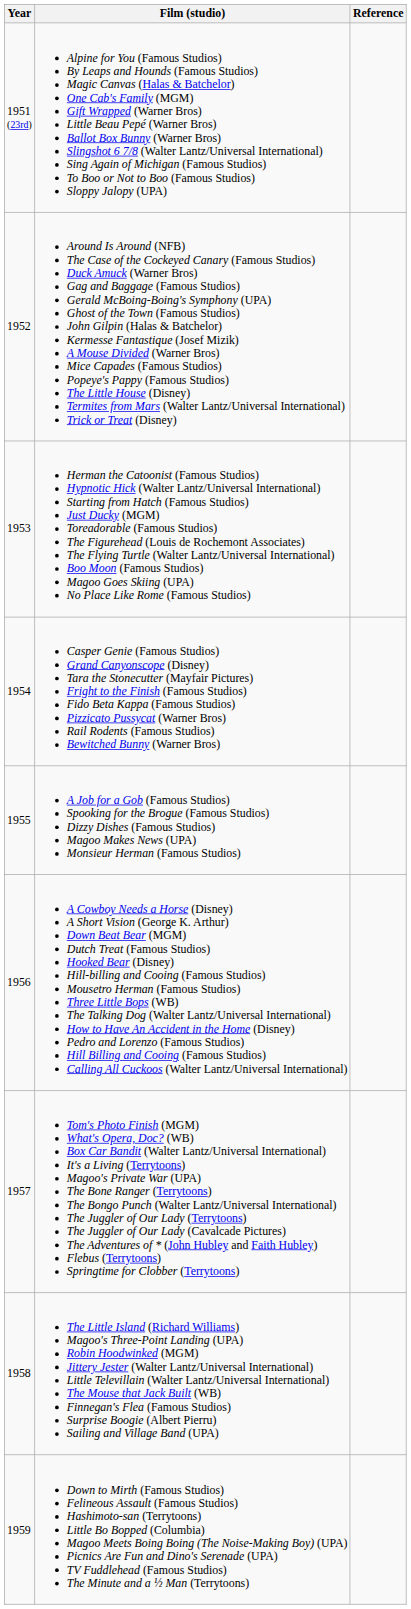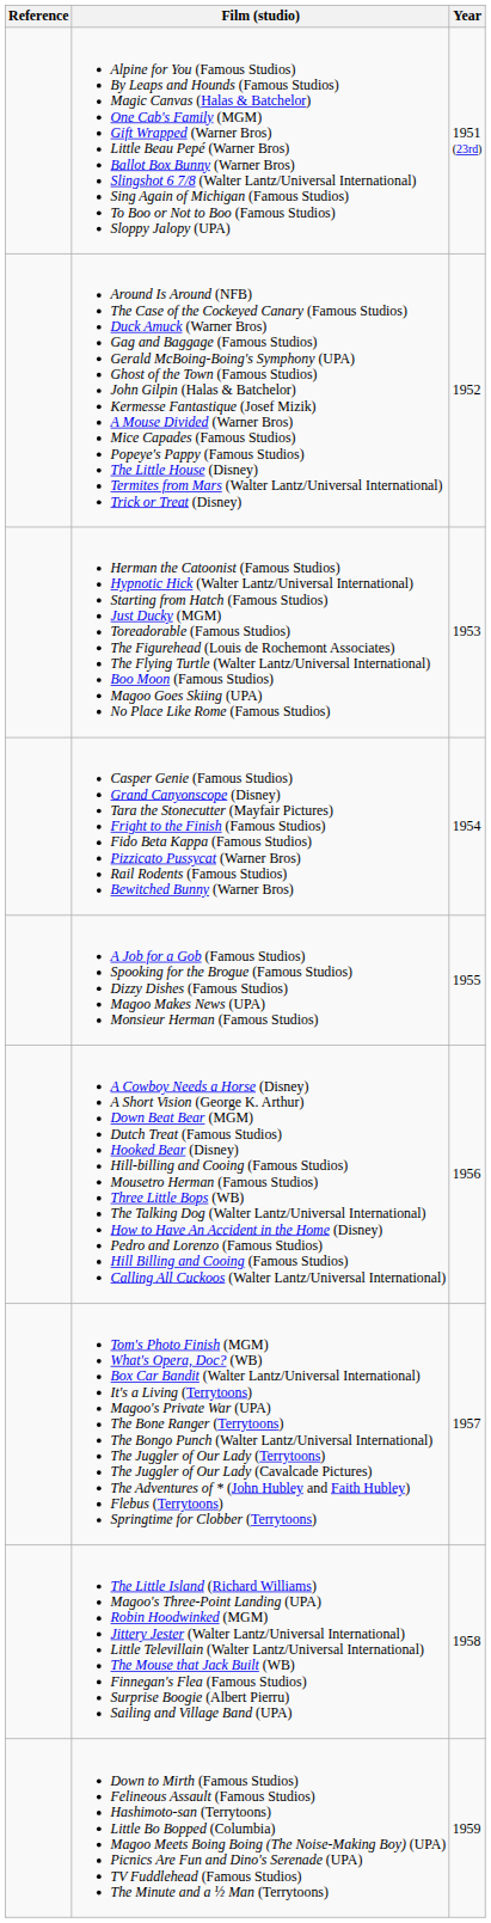columns swapped: Year <-> Reference
